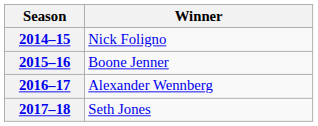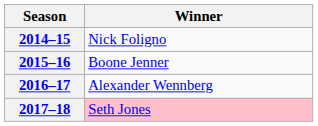2017–18 | Winner: no background -> pink background
